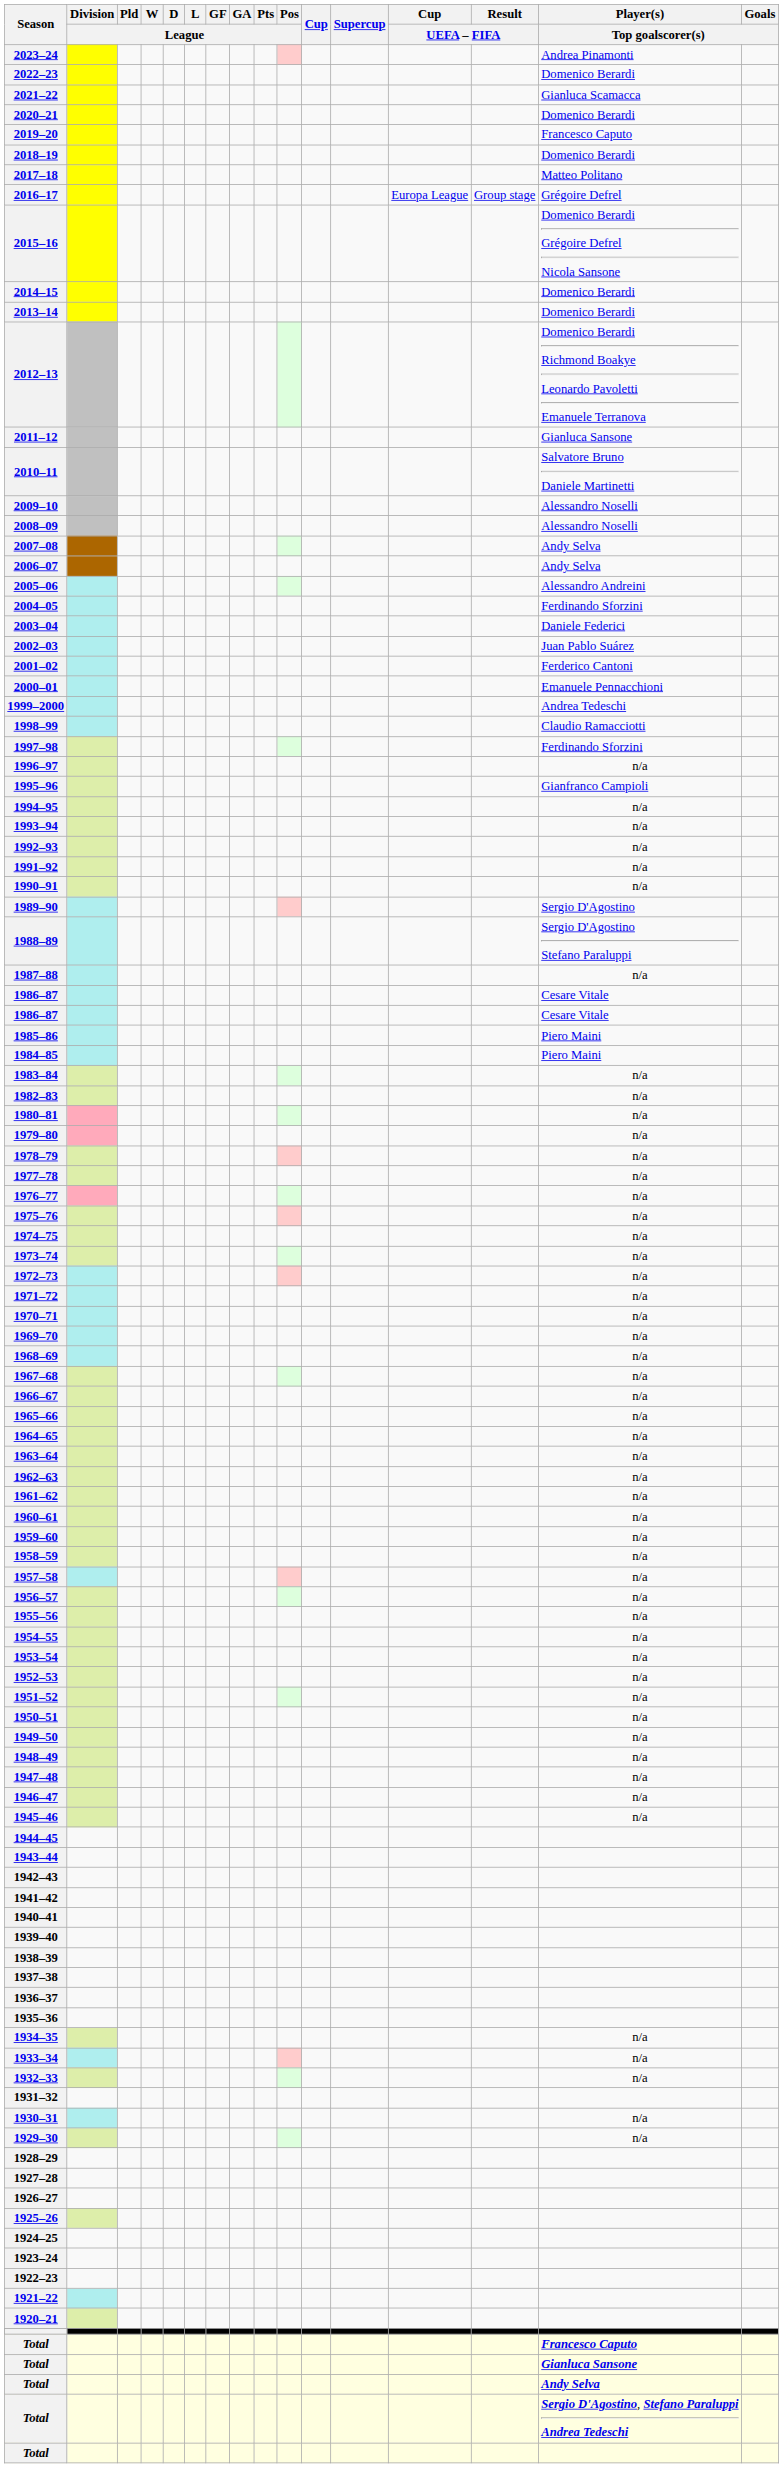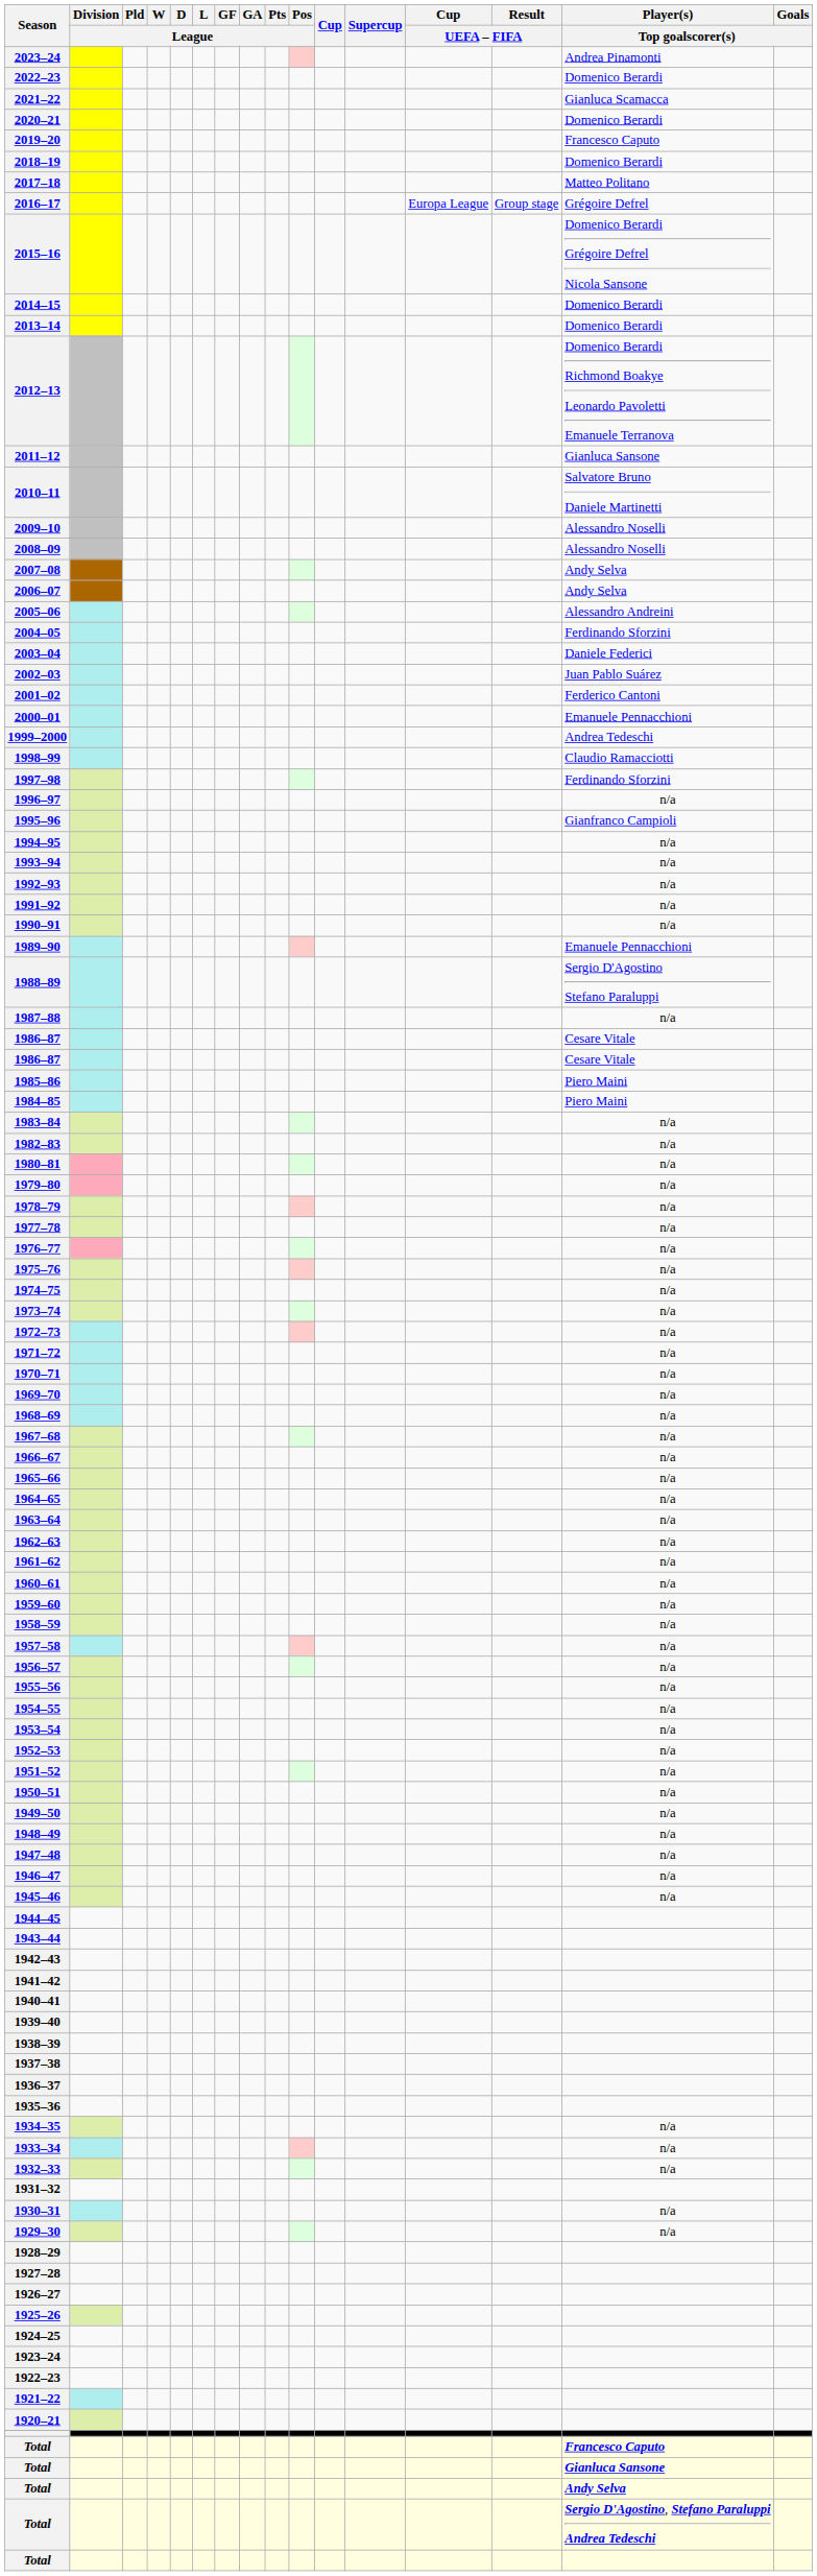1989–90 | Player(s) / Top goalscorer(s): Sergio D'Agostino -> Emanuele Pennacchioni
